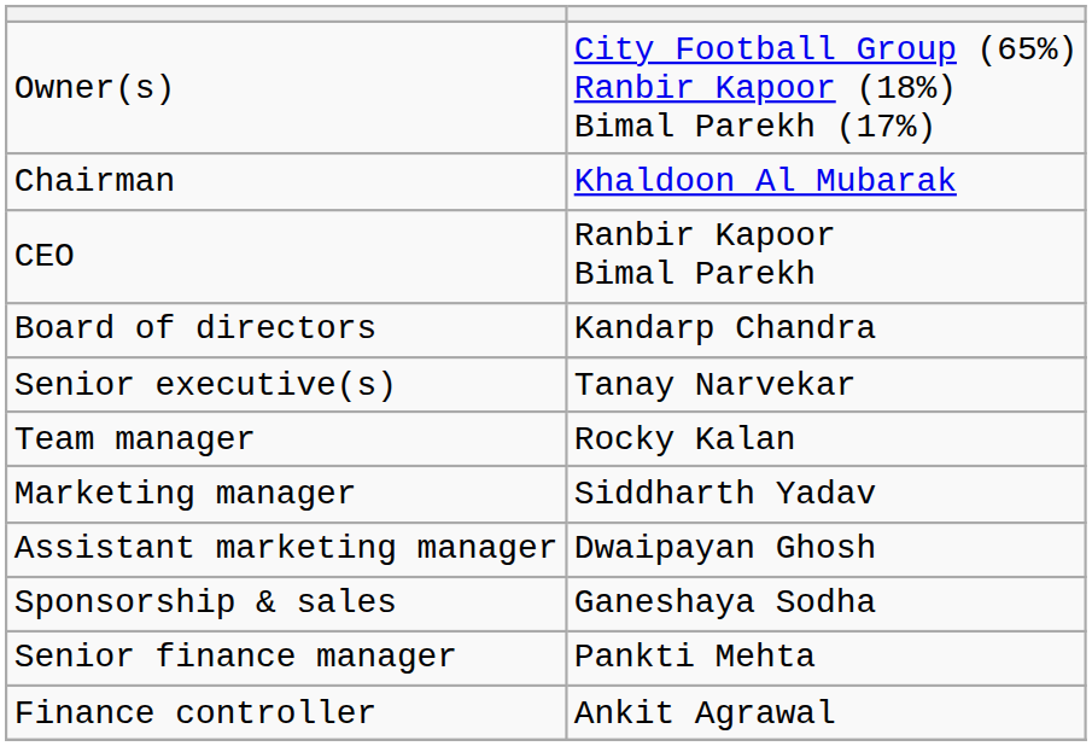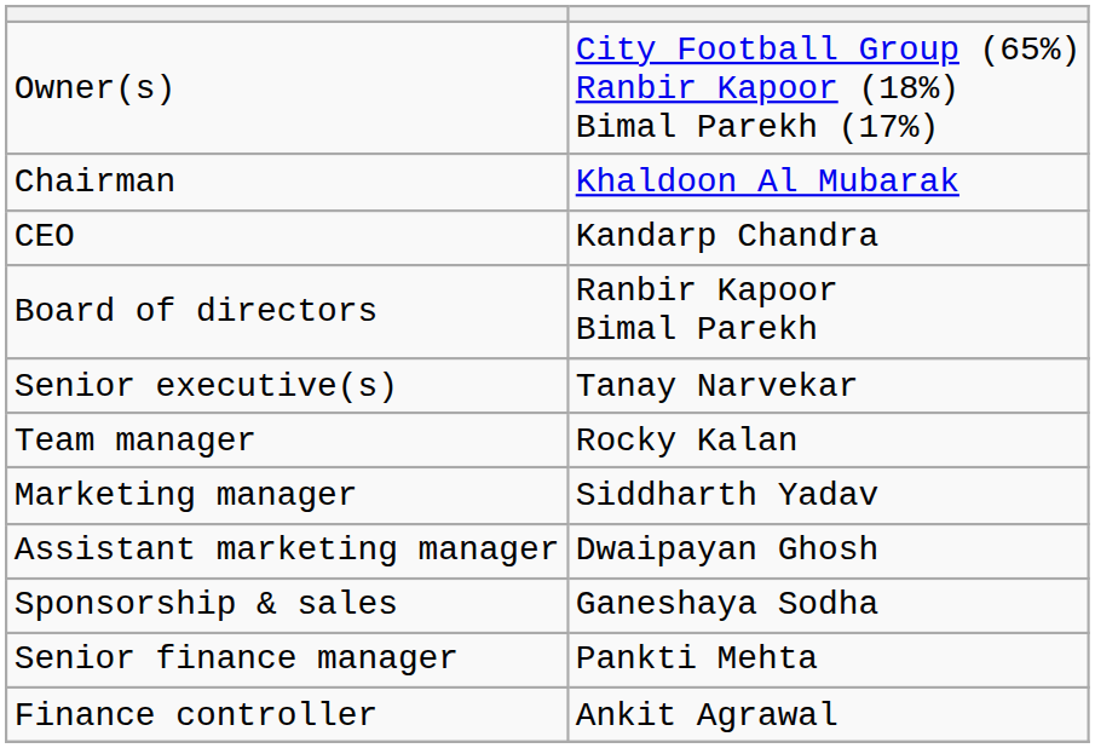row 4 | column 2: Ranbir Kapoor Bimal Parekh -> Kandarp Chandra
row 5 | column 2: Kandarp Chandra -> Ranbir Kapoor Bimal Parekh
